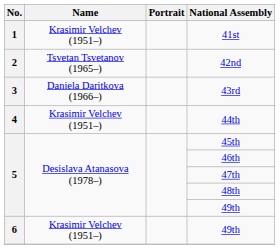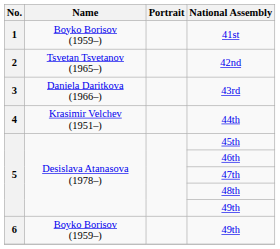41st | Name: Krasimir Velchev (1951–) -> Boyko Borisov (1959–)
6 / 49th | Name: Krasimir Velchev (1951–) -> Boyko Borisov (1959–)
